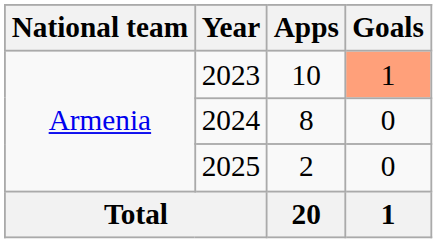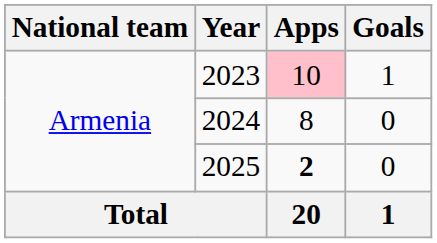2023 | Apps: no background -> pink background
2023 | Goals: lightsalmon background -> no background
2025 | Apps: normal -> bold
